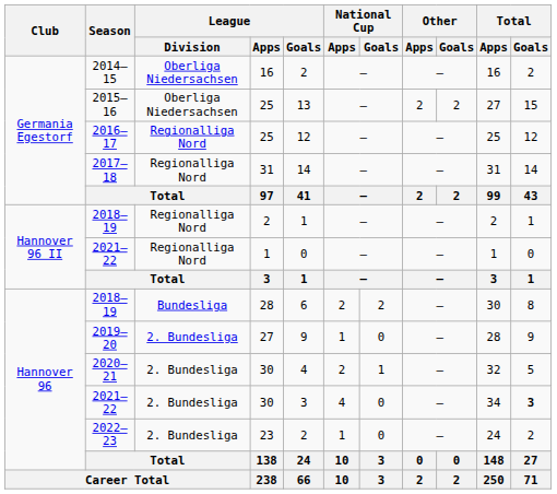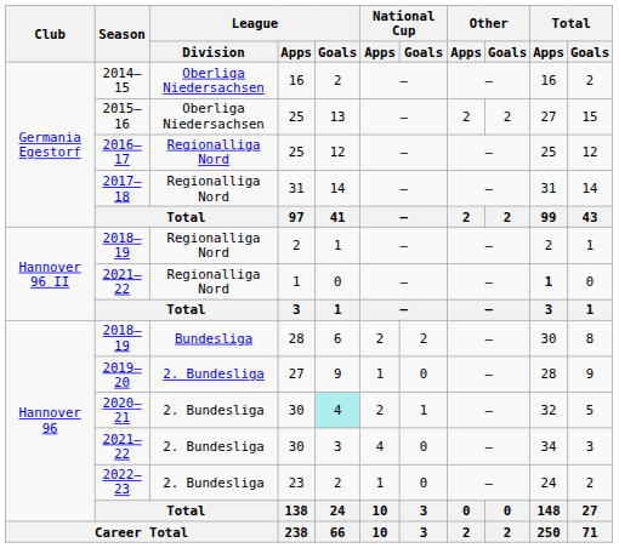2021–22 / 1 | Total / Apps: normal -> bold
2020–21 | League / Goals: no background -> paleturquoise background
2021–22 / 30 | Total / Goals: bold -> normal
